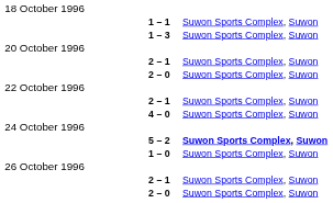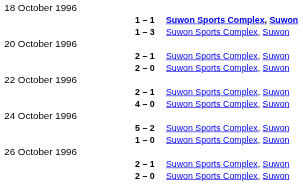1 – 1 | column 3: normal -> bold
5 – 2 | column 3: bold -> normal
